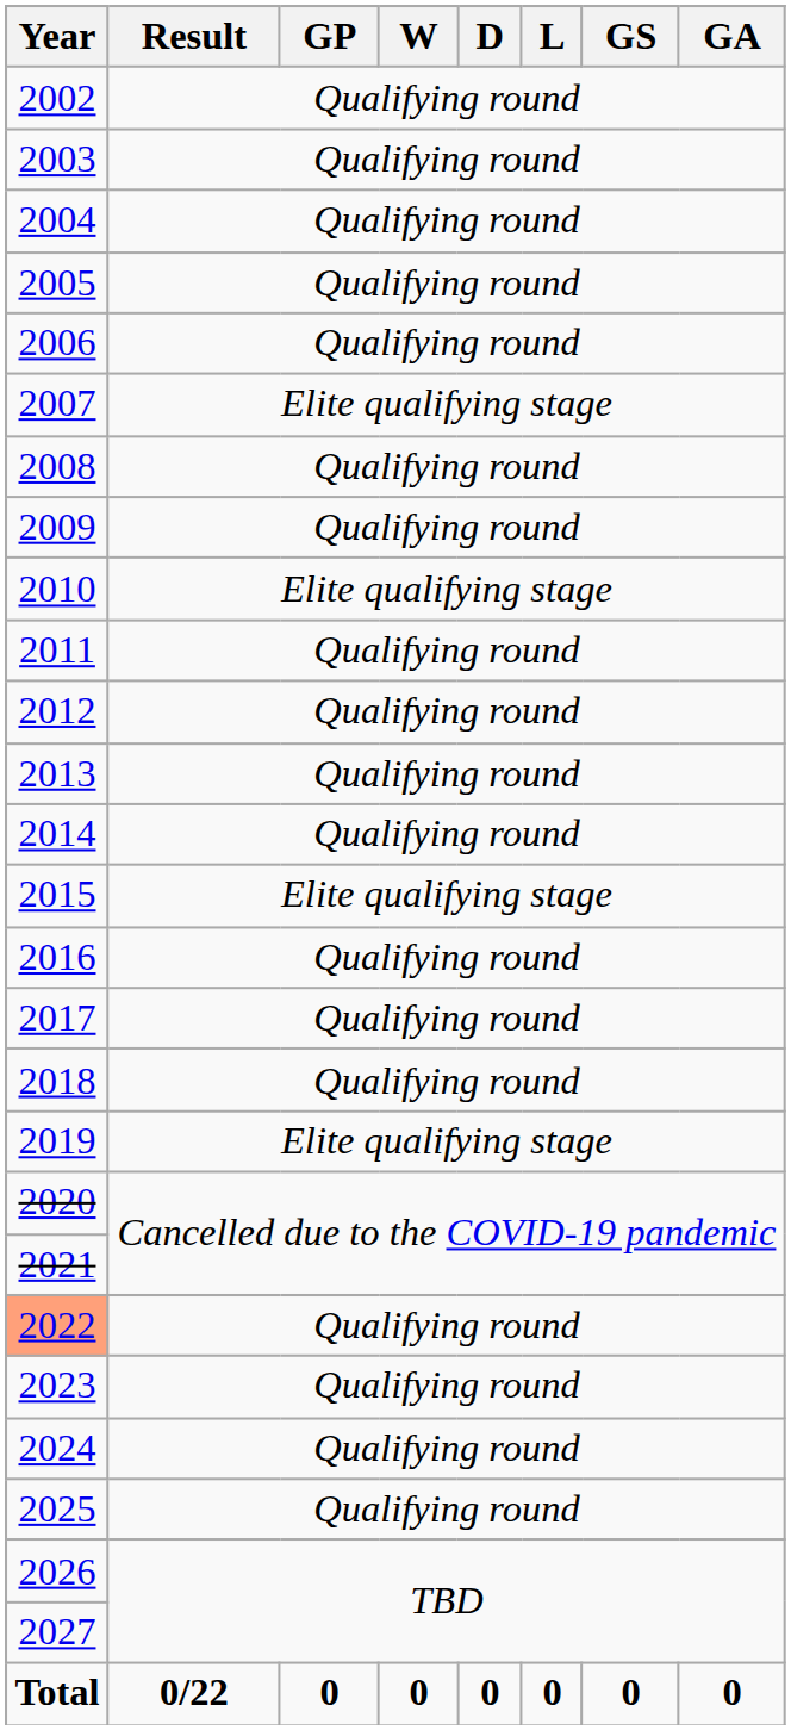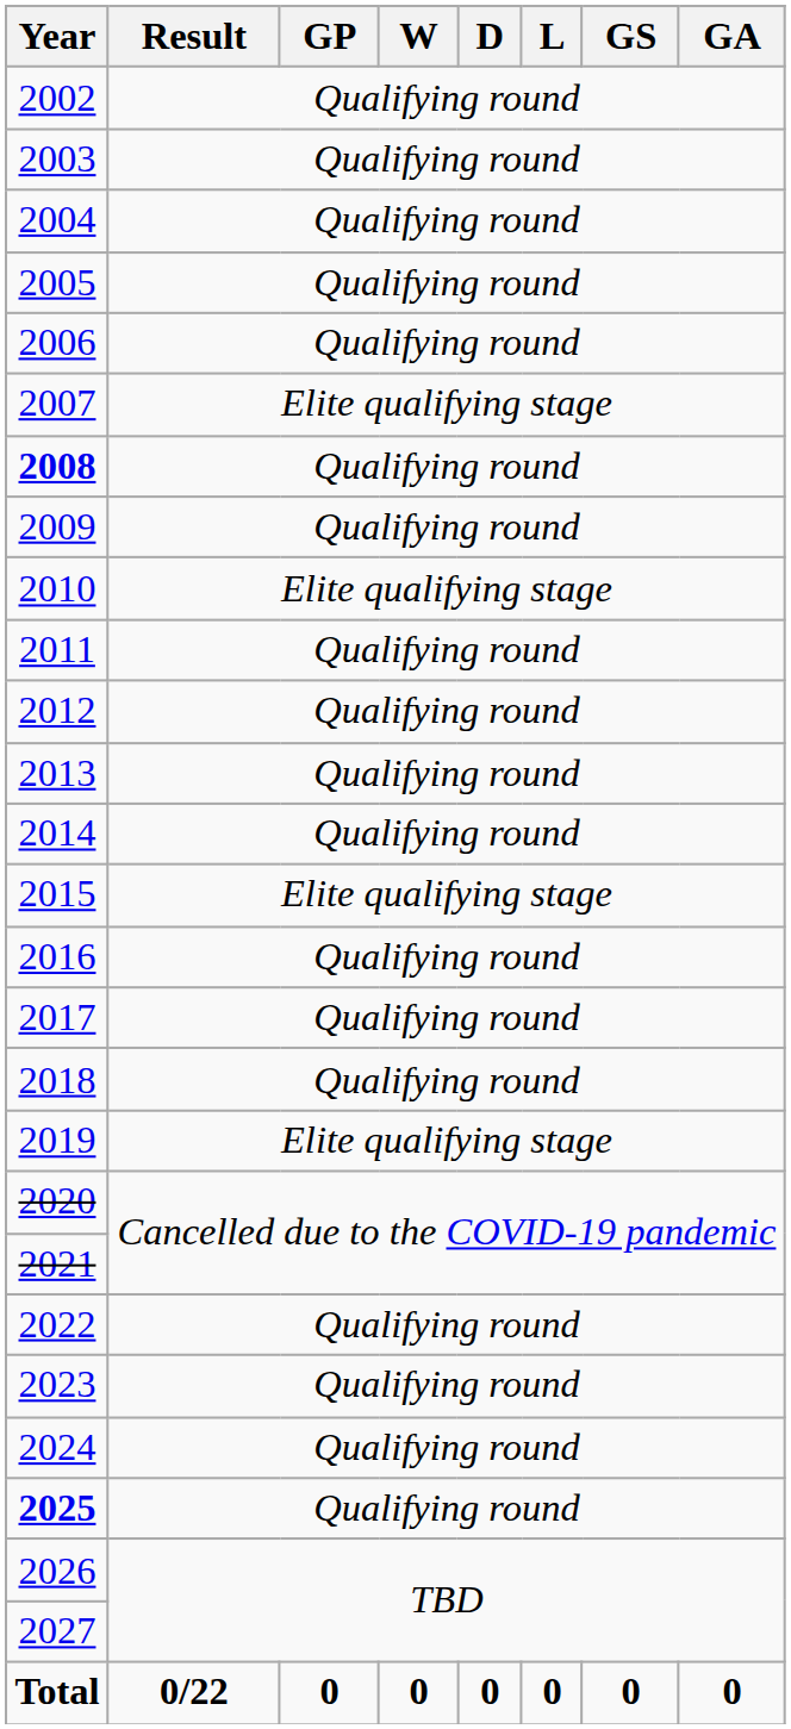2008 | Year: normal -> bold
2022 | Year: lightsalmon background -> no background
2025 | Year: normal -> bold
